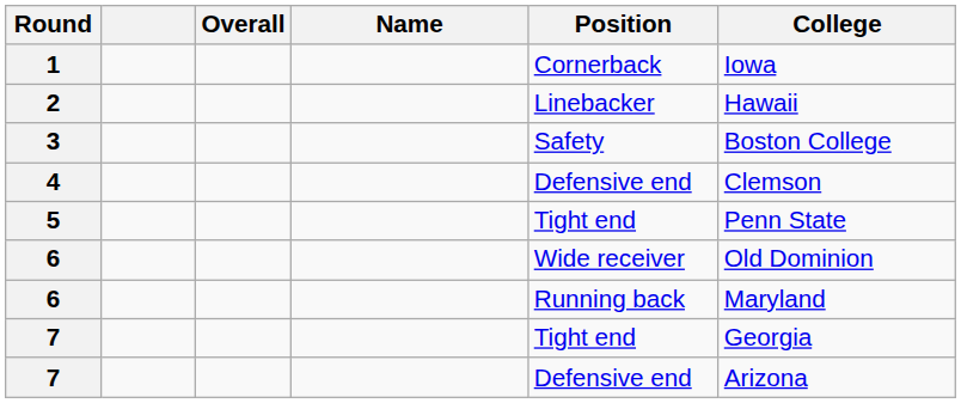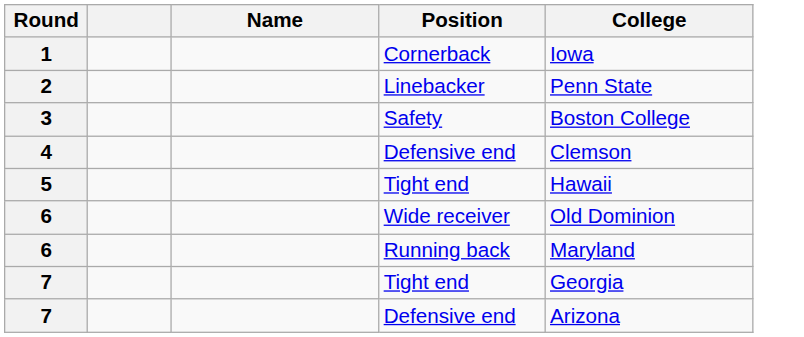- column: Overall
2 | College: Hawaii -> Penn State
5 | College: Penn State -> Hawaii
